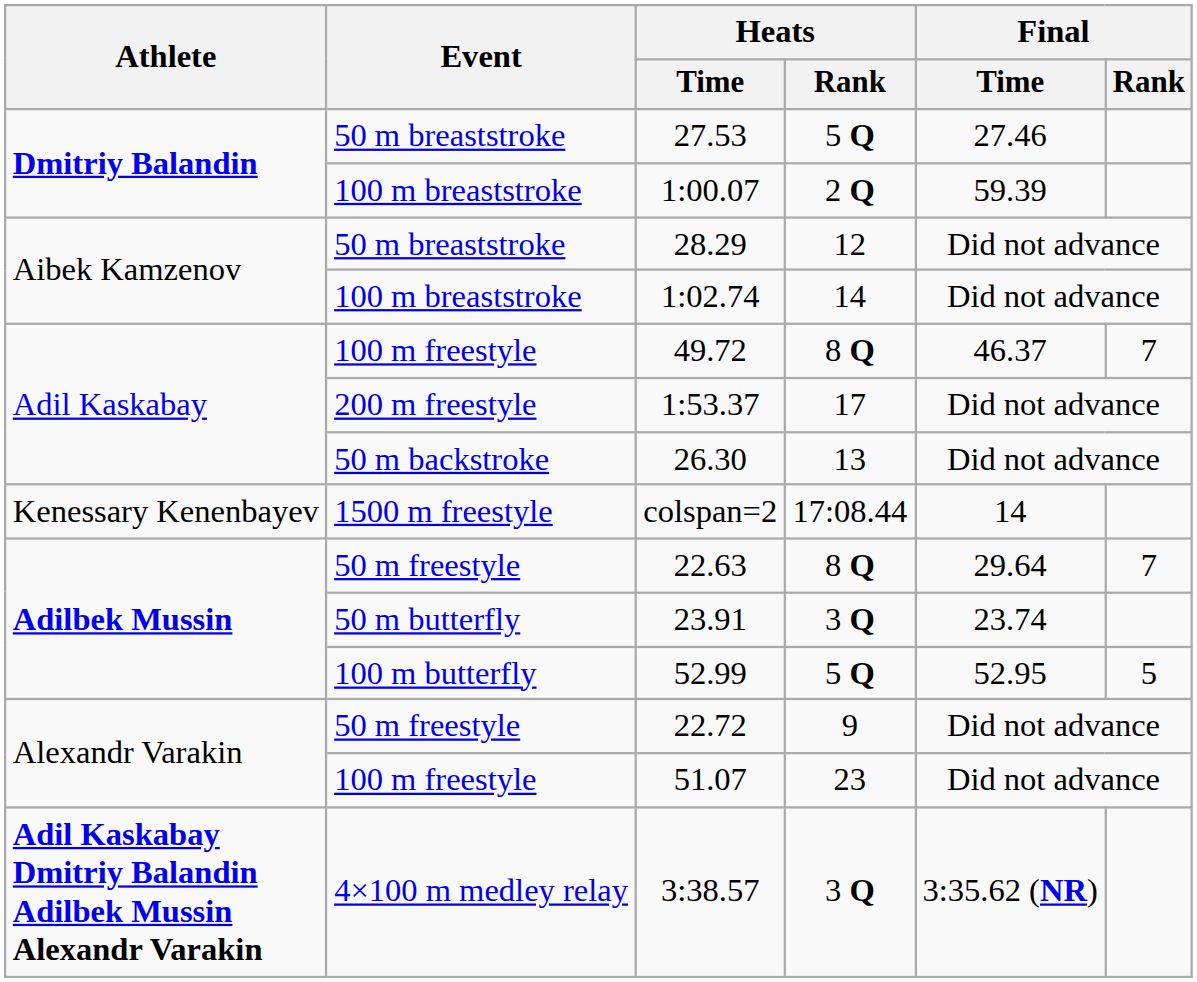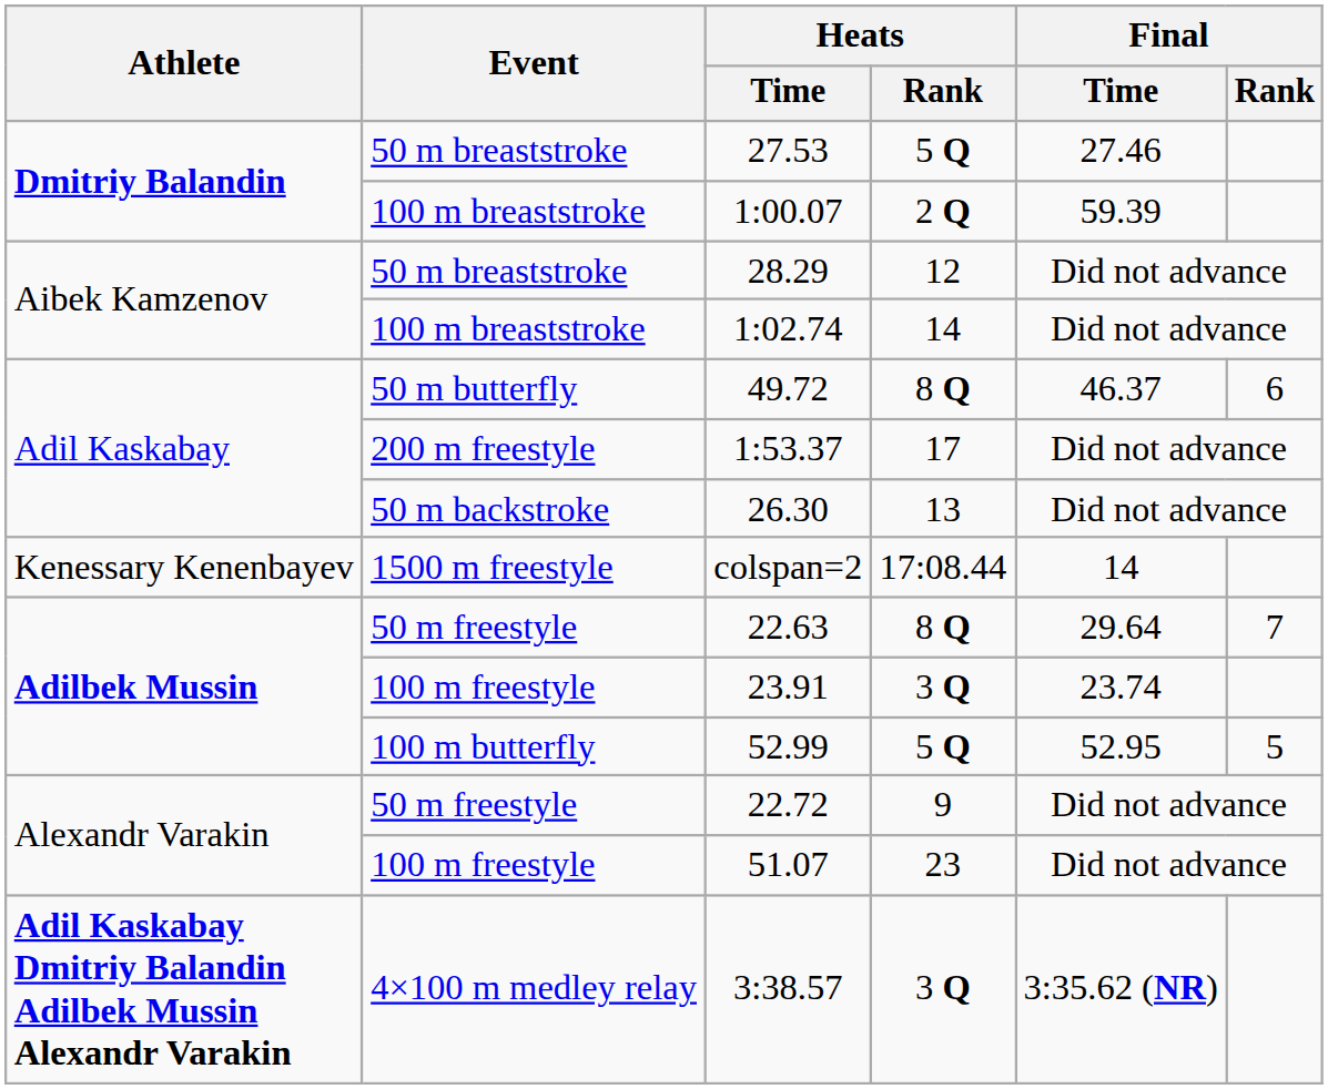49.72 | Event: 100 m freestyle -> 50 m butterfly
49.72 | Final / Rank: 7 -> 6
23.91 | Event: 50 m butterfly -> 100 m freestyle
